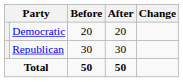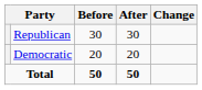rows swapped: Republican <-> Democratic
